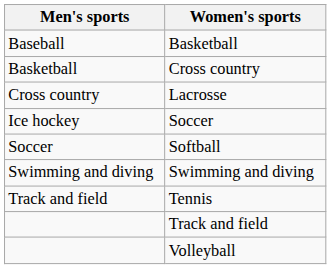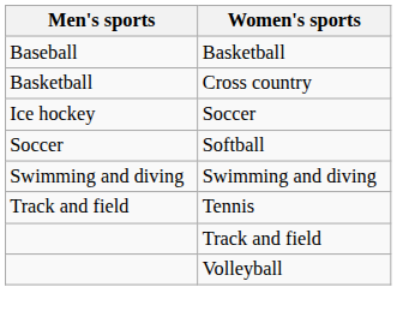- row: Cross country | Lacrosse
